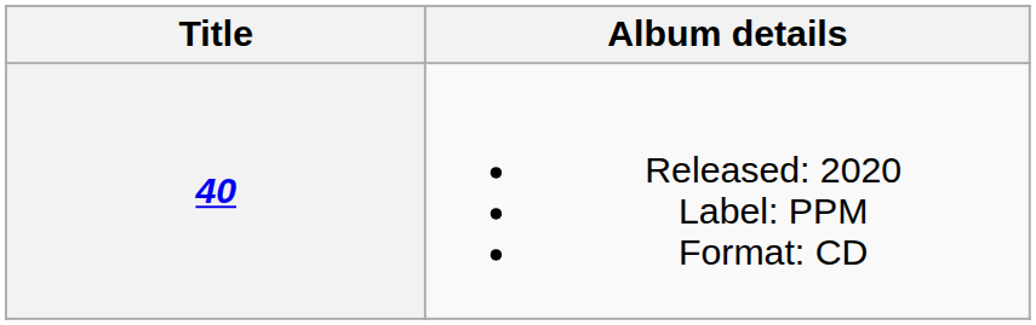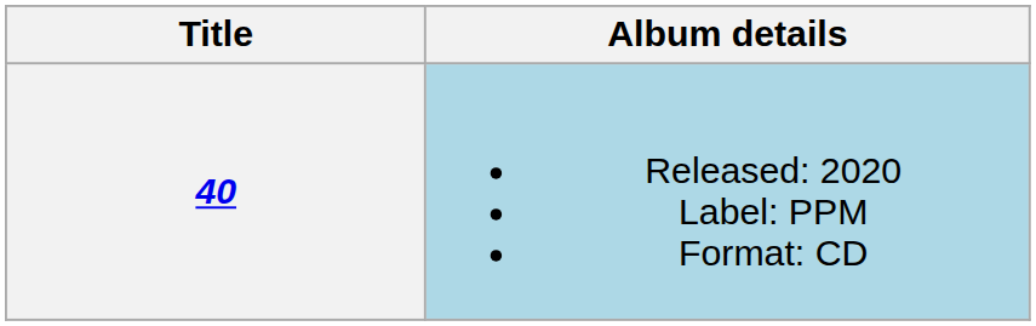40 | Album details: no background -> lightblue background
